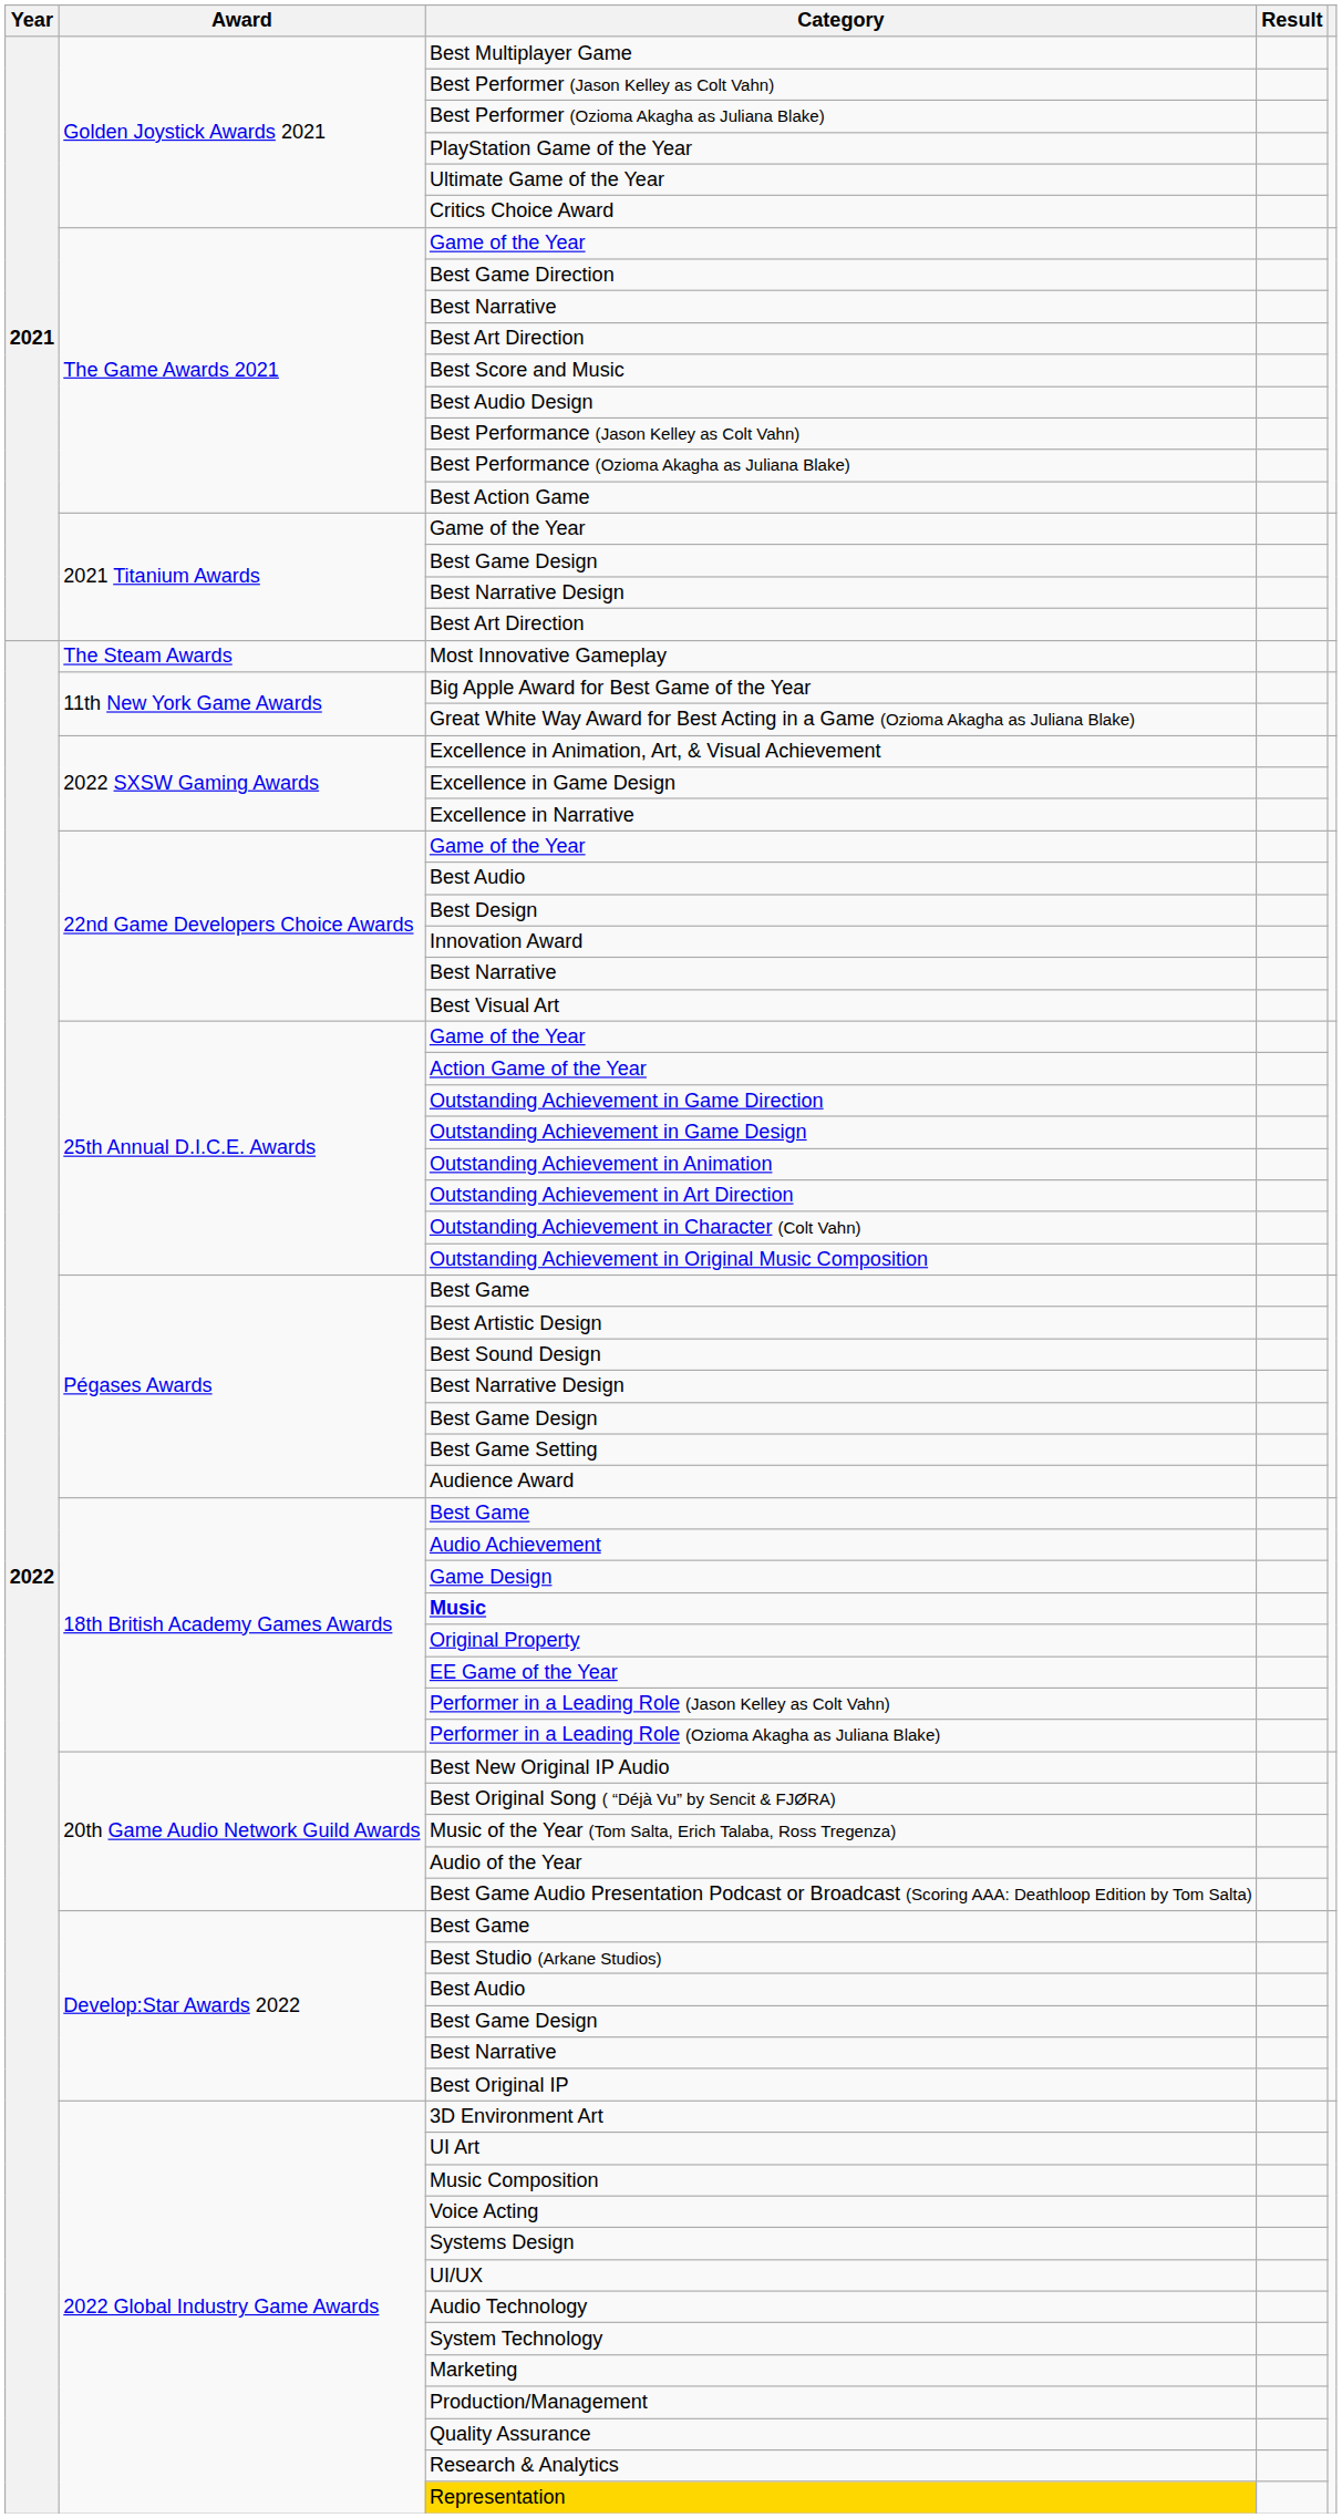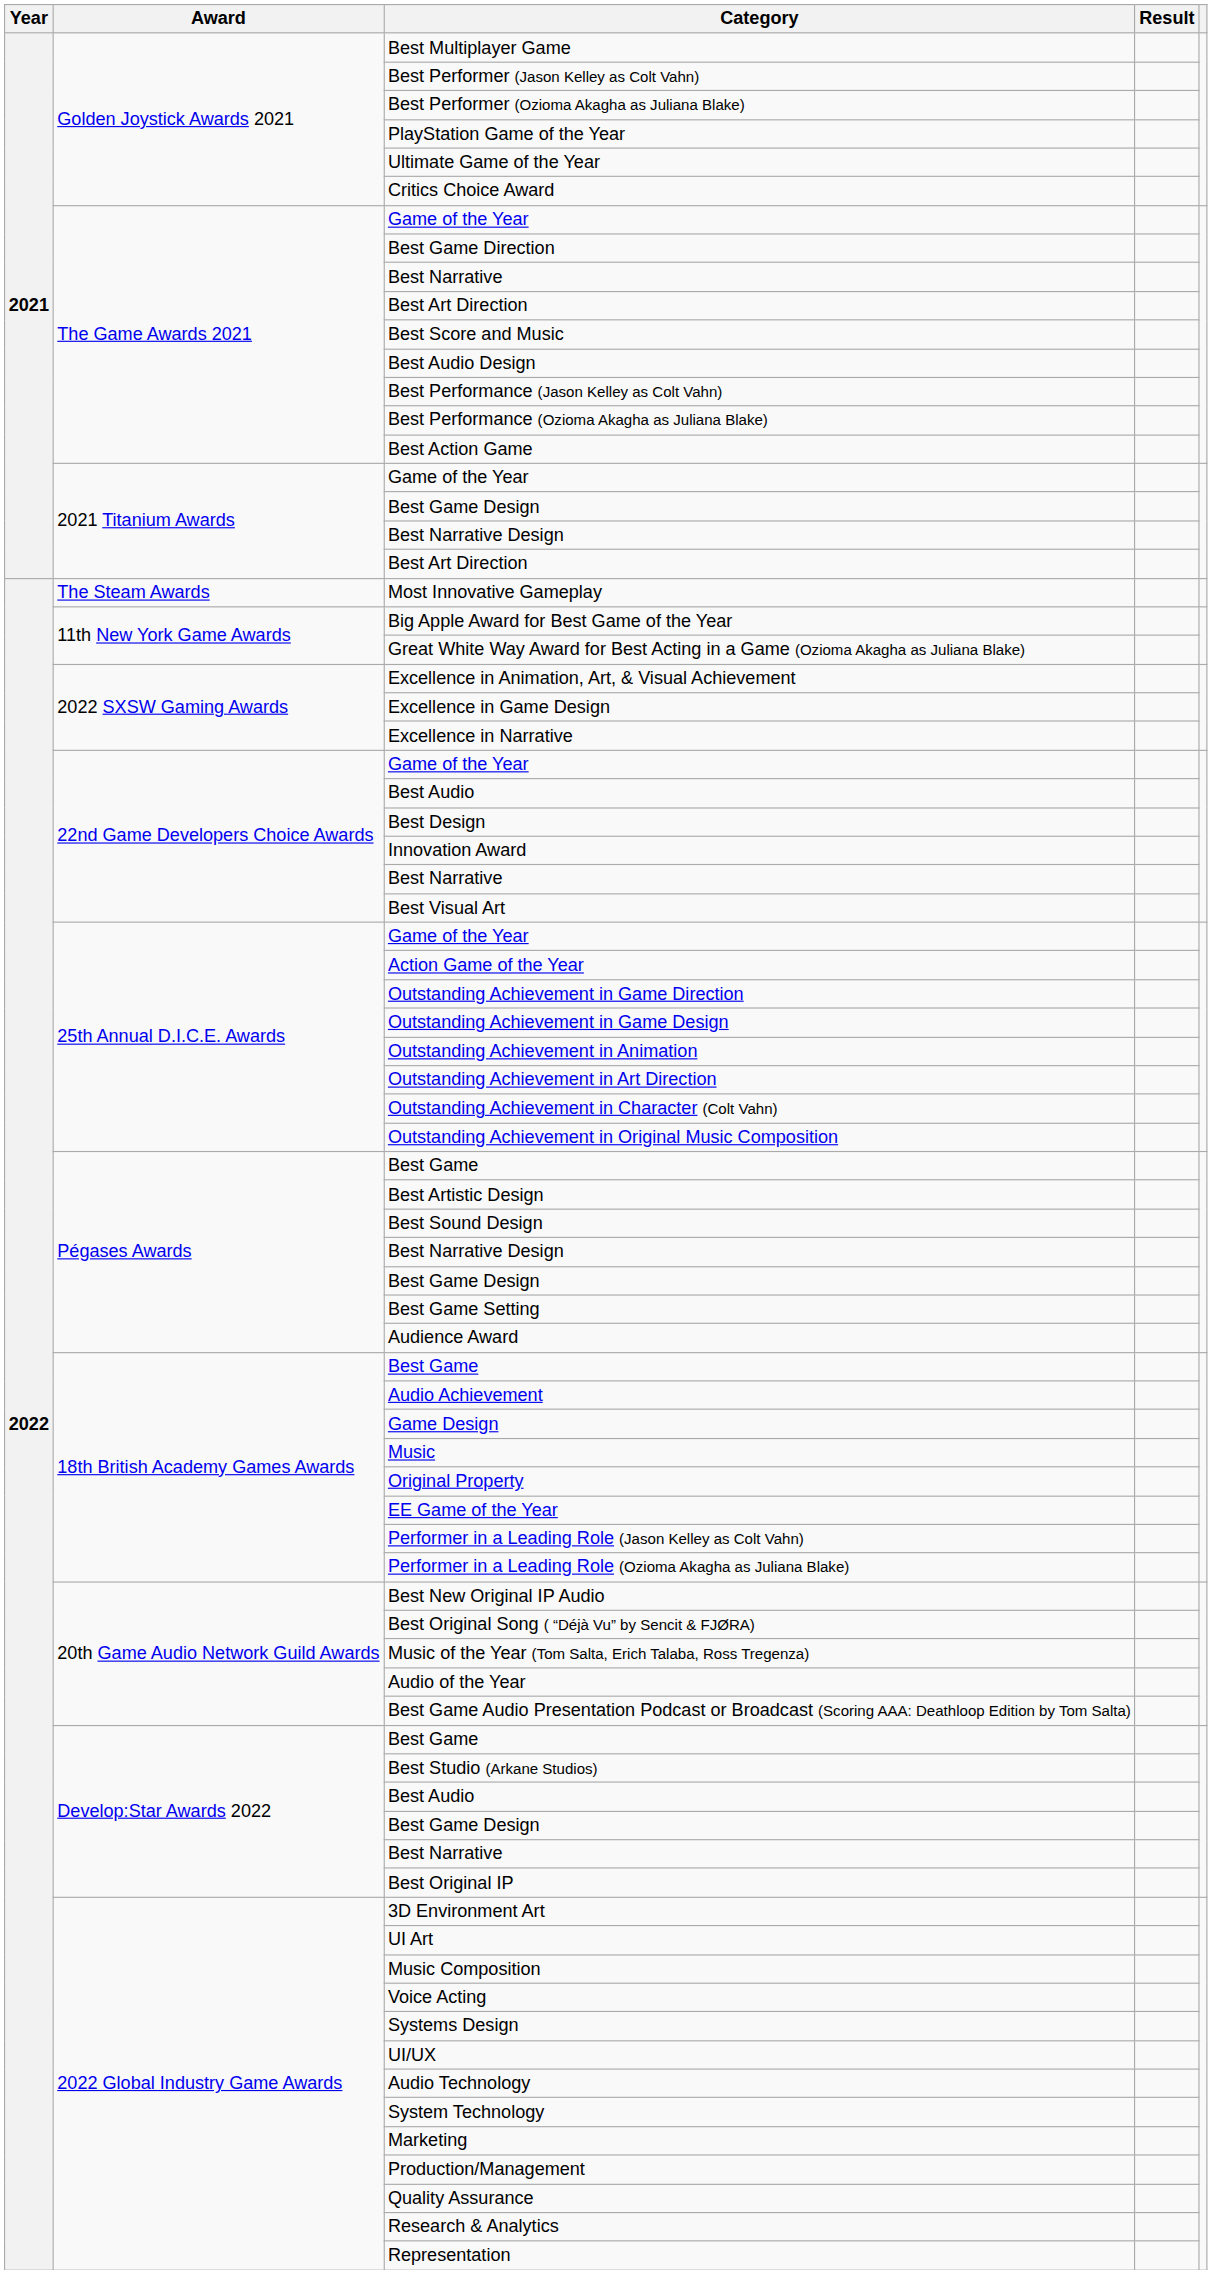Music | Category: bold -> normal
Representation | Category: gold background -> no background
